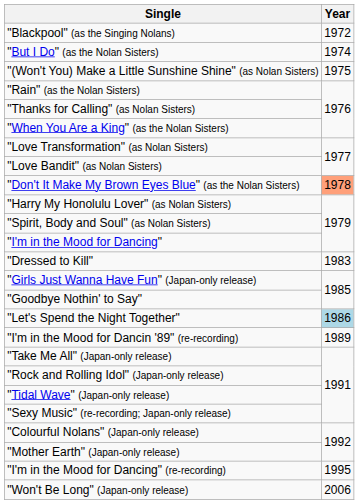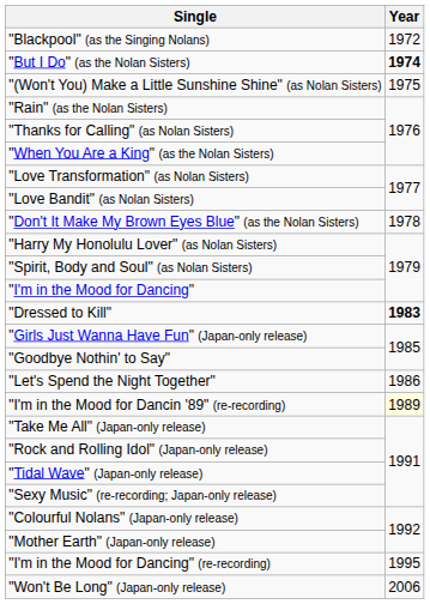"But I Do" (as the Nolan Sisters) | Year: normal -> bold
"Don't It Make My Brown Eyes Blue" (as the Nolan Sisters) | Year: lightsalmon background -> no background
"Dressed to Kill" | Year: normal -> bold
"Let's Spend the Night Together" | Year: lightblue background -> no background
"I'm in the Mood for Dancin '89" (re-recording) | Year: no background -> lightyellow background
